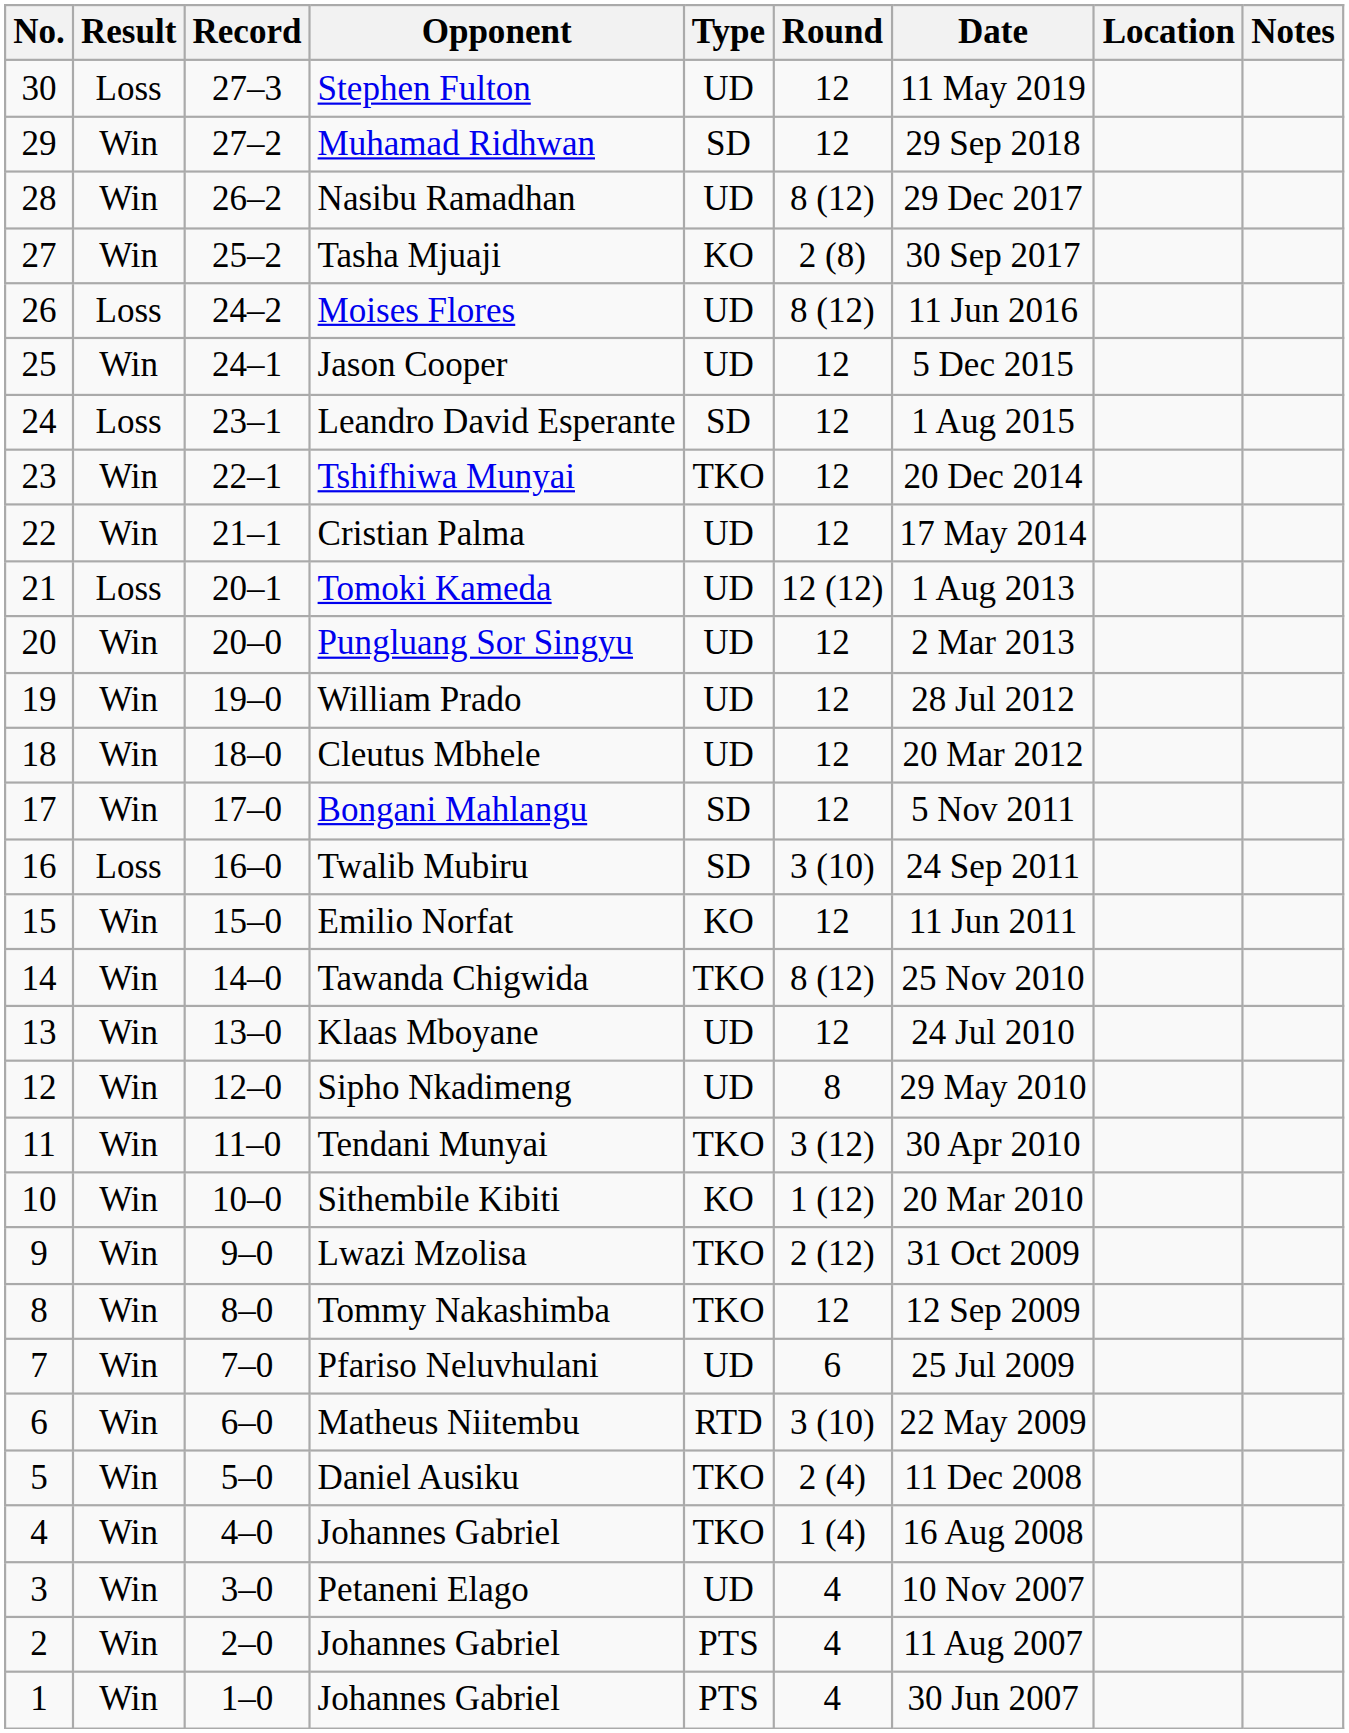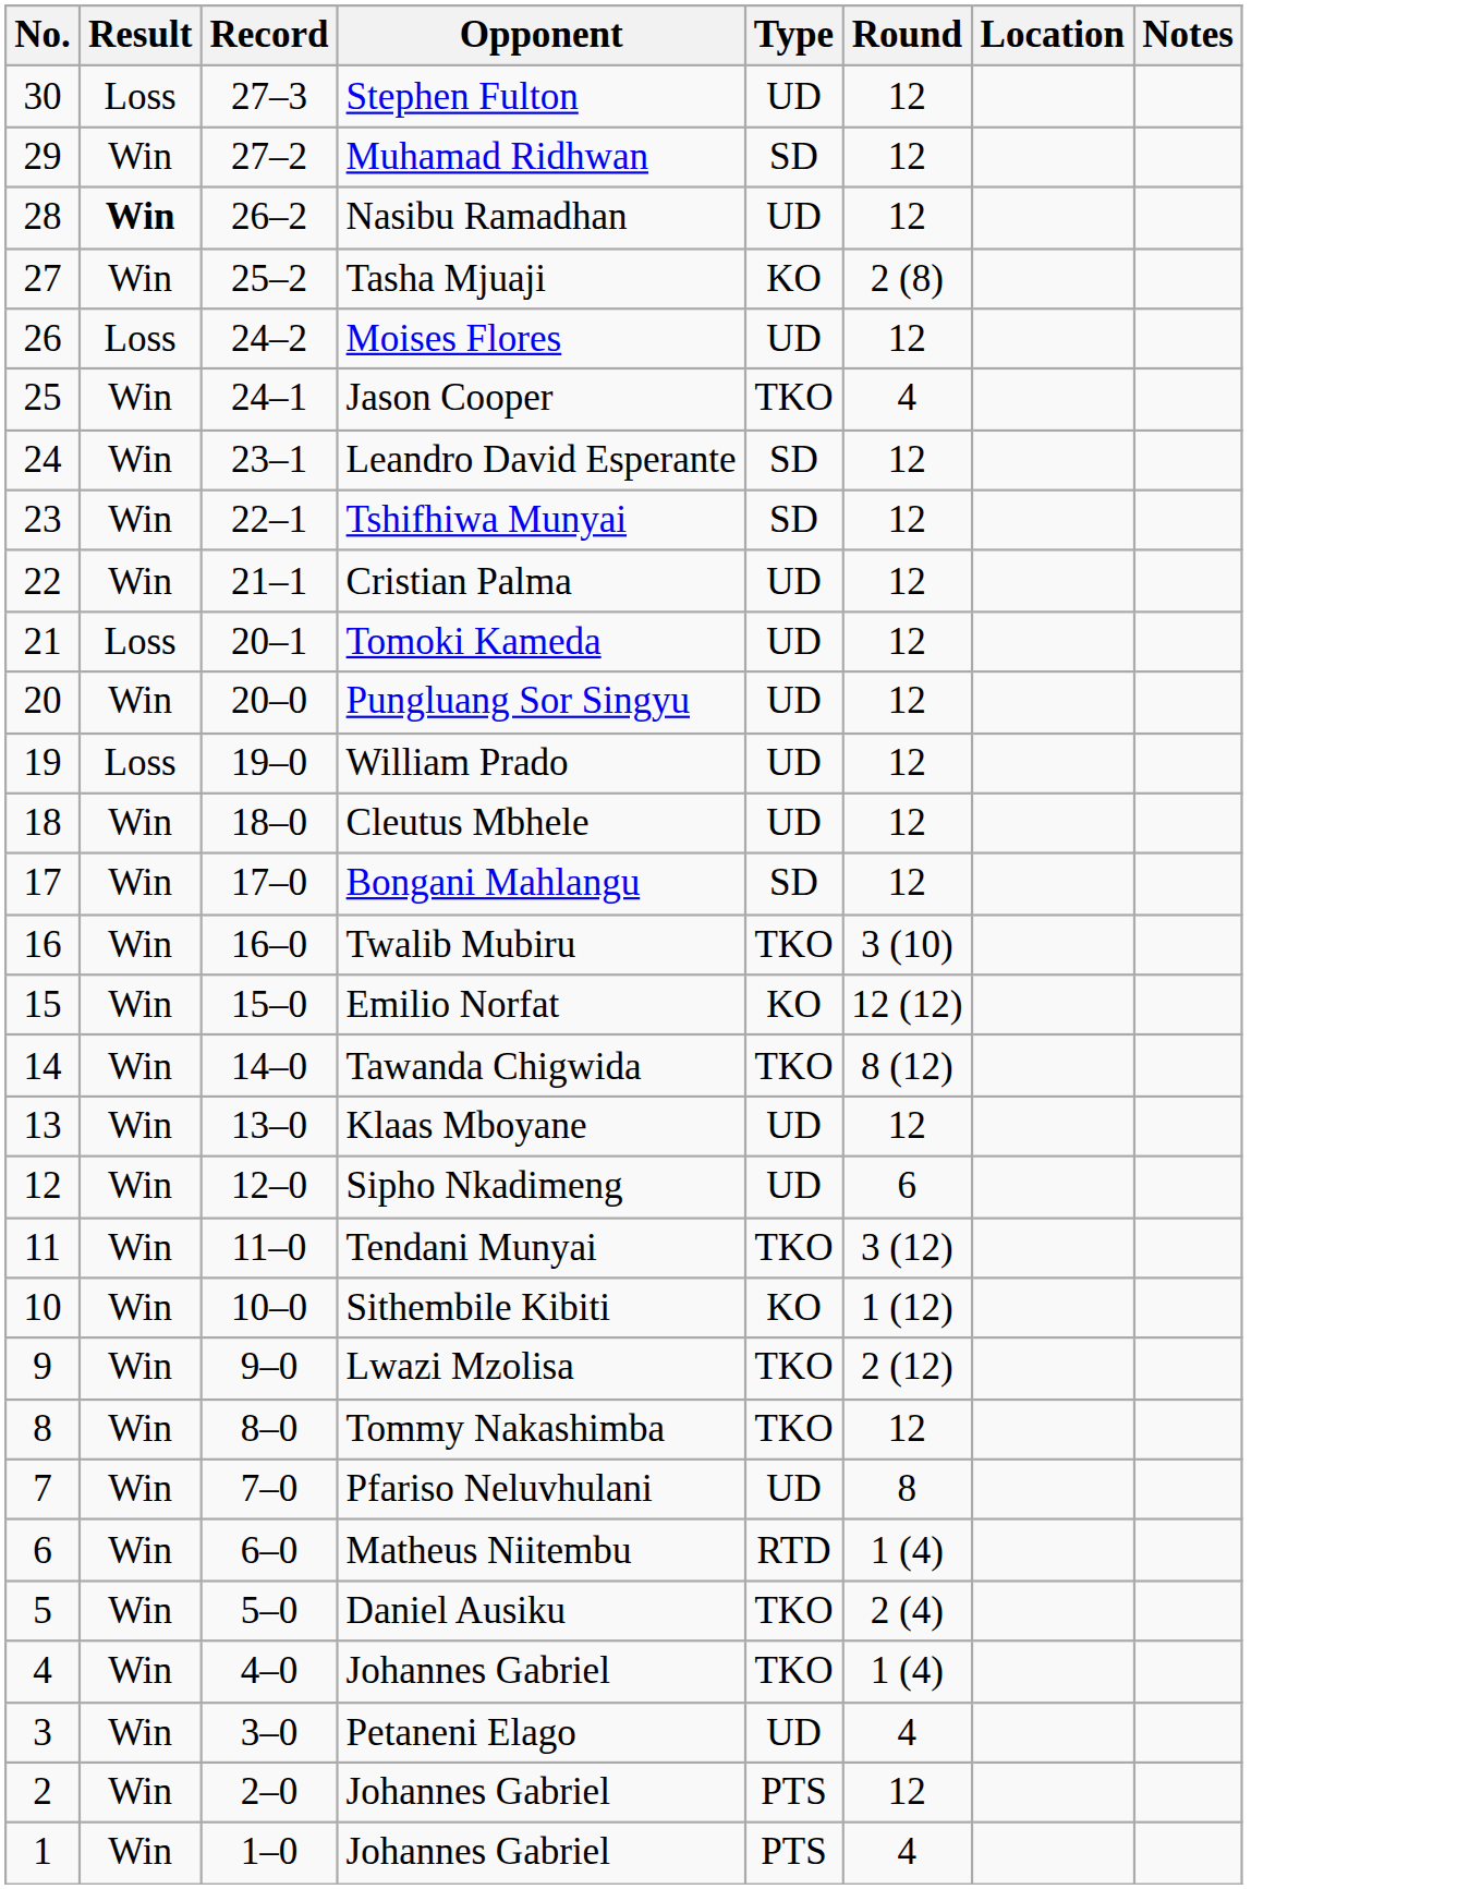- column: Date | 11 May 2019 | 29 Sep 2018 | 29 Dec 2017 | 30 Sep 2017 | 11 Jun 2016 | 5 Dec 2015 | 1 Aug 2015 | 20 Dec 2014 | 17 May 2014 | 1 Aug 2013 | 2 Mar 2013 | 28 Jul 2012 | 20 Mar 2012 | 5 Nov 2011 | 24 Sep 2011 | 11 Jun 2011 | 25 Nov 2010 | 24 Jul 2010 | 29 May 2010 | 30 Apr 2010 | 20 Mar 2010 | 31 Oct 2009 | 12 Sep 2009 | 25 Jul 2009 | 22 May 2009 | 11 Dec 2008 | 16 Aug 2008 | 10 Nov 2007 | 11 Aug 2007 | 30 Jun 2007
Nasibu Ramadhan | Result: normal -> bold
Nasibu Ramadhan | Round: 8 (12) -> 12
Moises Flores | Round: 8 (12) -> 12
Jason Cooper | Type: UD -> TKO
Jason Cooper | Round: 12 -> 4
Leandro David Esperante | Result: Loss -> Win
Tshifhiwa Munyai | Type: TKO -> SD
Tomoki Kameda | Round: 12 (12) -> 12
William Prado | Result: Win -> Loss
Twalib Mubiru | Result: Loss -> Win
Twalib Mubiru | Type: SD -> TKO
Emilio Norfat | Round: 12 -> 12 (12)
Sipho Nkadimeng | Round: 8 -> 6
Pfariso Neluvhulani | Round: 6 -> 8
Matheus Niitembu | Round: 3 (10) -> 1 (4)
2 / Johannes Gabriel | Round: 4 -> 12
